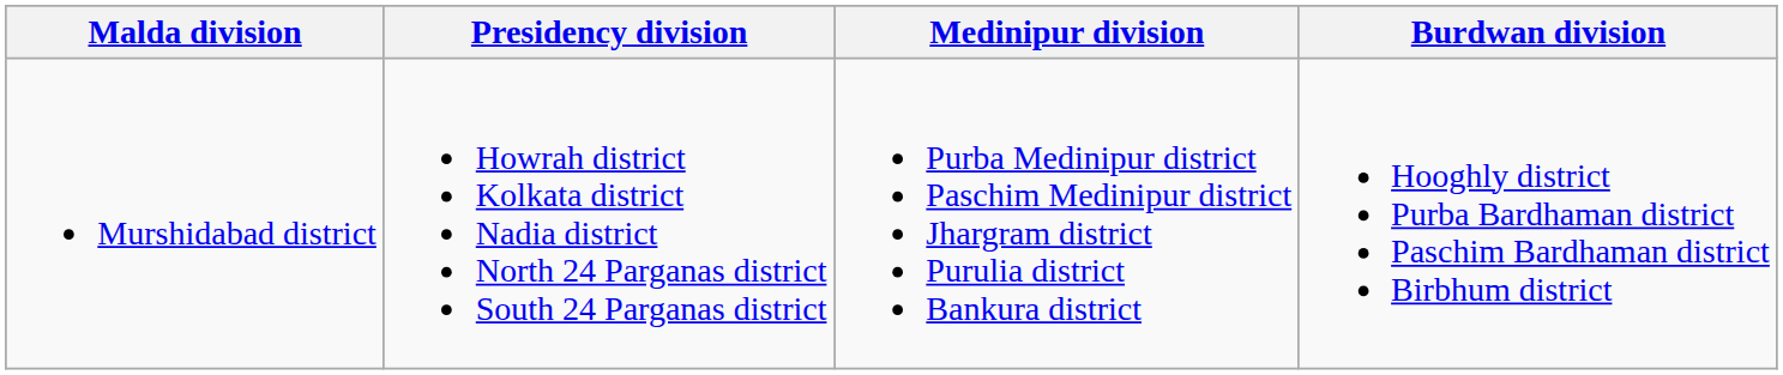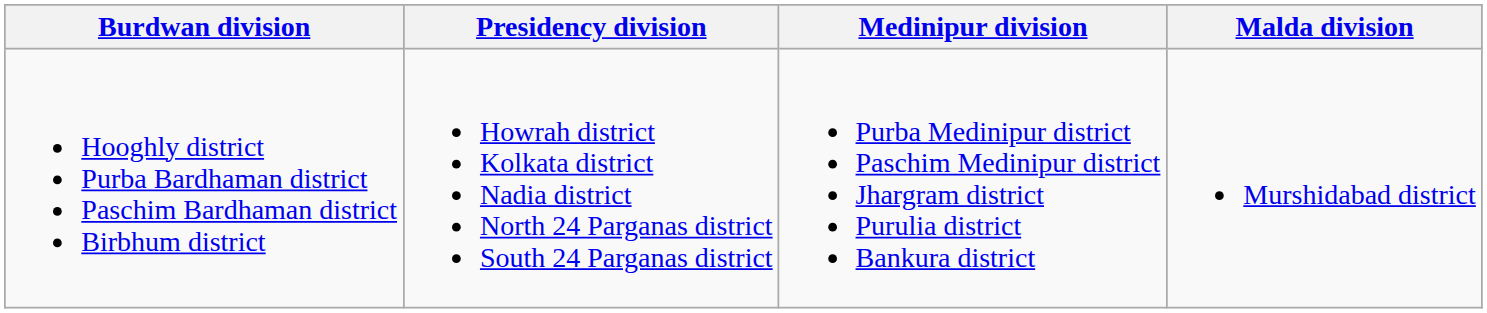columns swapped: Burdwan division <-> Malda division
